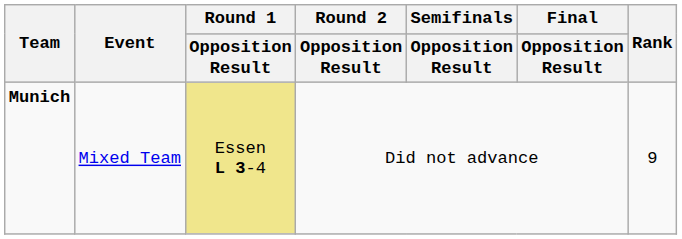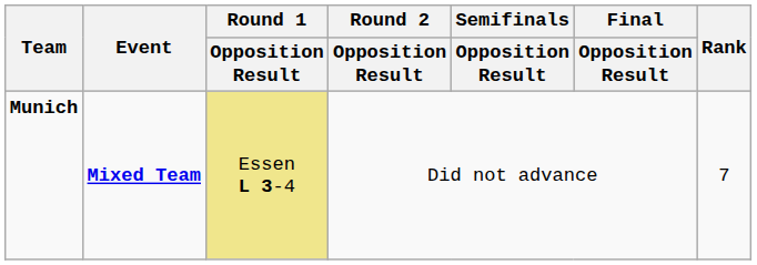Munich | Event: normal -> bold
Munich | Rank: 9 -> 7
